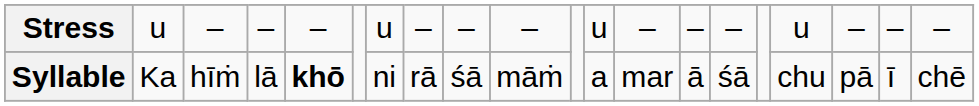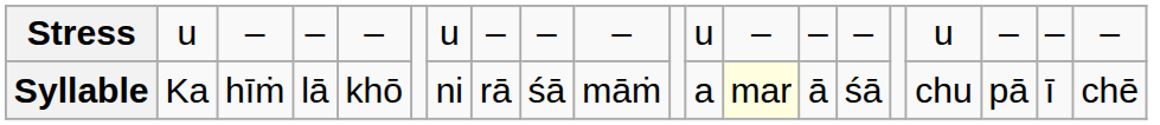Syllable | column 5: bold -> normal
Syllable | column 13: no background -> lightyellow background
